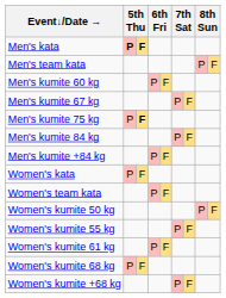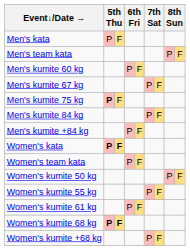Men's kata | column 2: bold -> normal
Men's kata | column 3: bold -> normal
Men's kumite 75 kg | column 2: normal -> bold
Men's kumite 75 kg | column 3: bold -> normal
Women's kata | column 2: normal -> bold
Women's kata | column 3: normal -> bold
Women's kumite 68 kg | column 2: normal -> bold
Women's kumite 68 kg | column 3: normal -> bold
